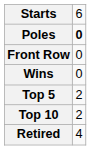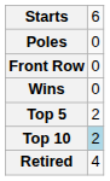Poles | column 2: bold -> normal
Top 10 | column 2: no background -> lightblue background
